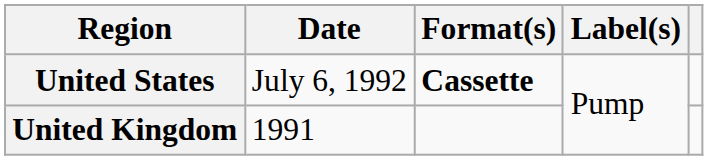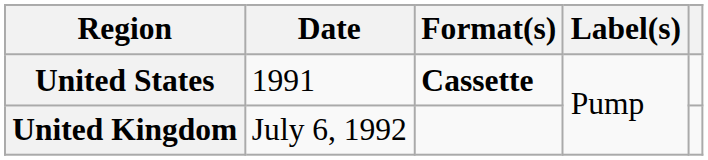United States | Date: July 6, 1992 -> 1991
United Kingdom | Date: 1991 -> July 6, 1992
